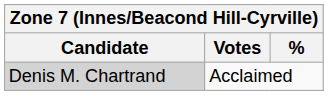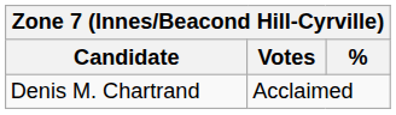Denis M. Chartrand | Candidate: lightgrey background -> no background
